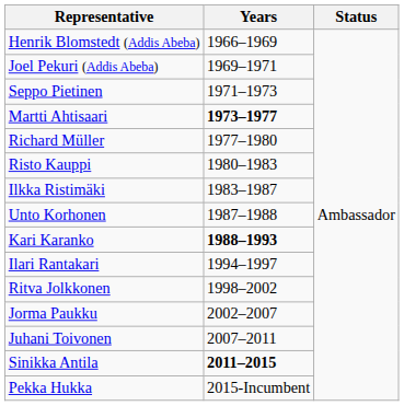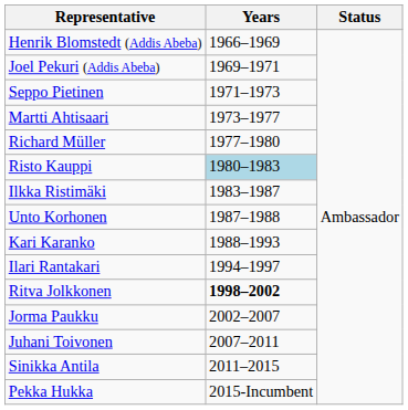Martti Ahtisaari | Years: bold -> normal
Risto Kauppi | Years: no background -> lightblue background
Kari Karanko | Years: bold -> normal
Ritva Jolkkonen | Years: normal -> bold
Sinikka Antila | Years: bold -> normal
